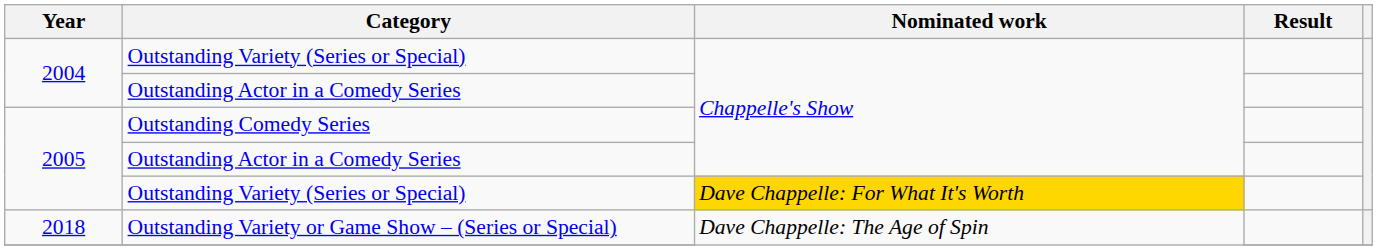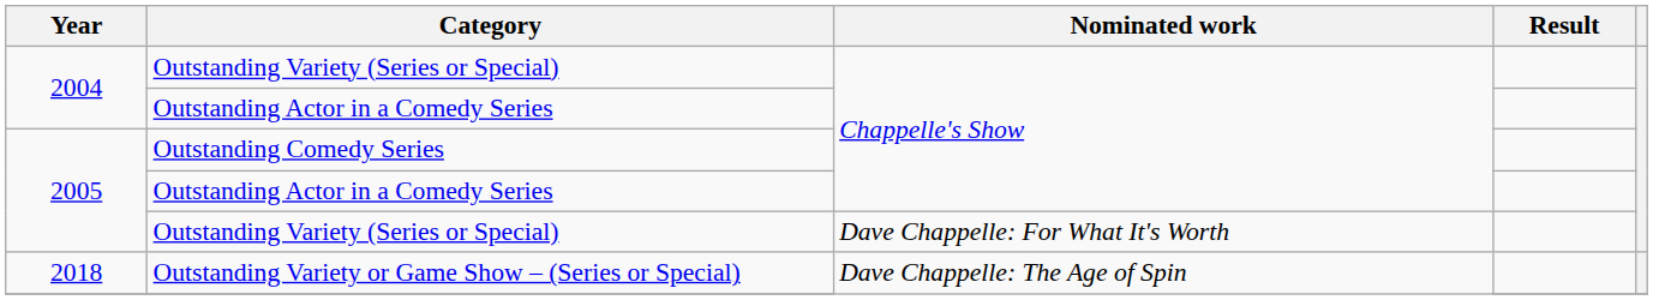2005 / Outstanding Variety (Series or Special) | Nominated work: gold background -> no background
